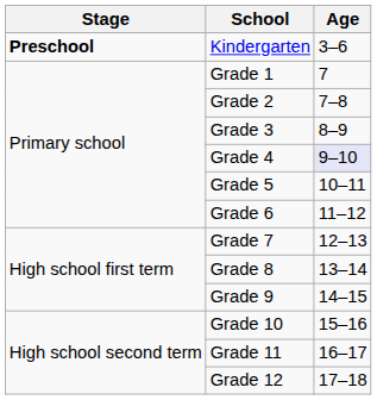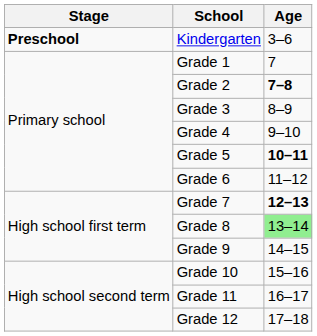Grade 2 | Age: normal -> bold
Grade 4 | Age: lavender background -> no background
Grade 5 | Age: normal -> bold
Grade 7 | Age: normal -> bold
Grade 8 | Age: no background -> lightgreen background
